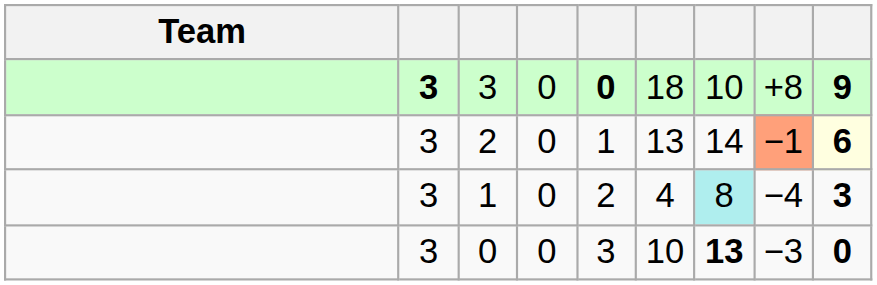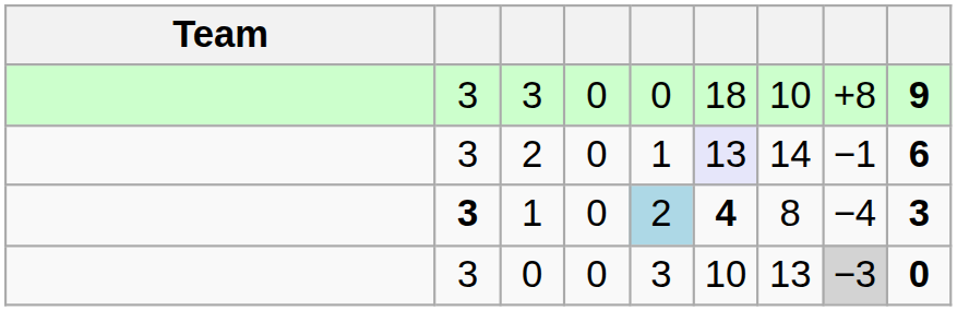row 2 | column 2: bold -> normal
row 2 | column 5: bold -> normal
row 3 | column 6: no background -> lavender background
row 3 | column 8: lightsalmon background -> no background
row 3 | column 9: lightyellow background -> no background
row 4 | column 2: normal -> bold
row 4 | column 5: no background -> lightblue background
row 4 | column 6: normal -> bold
row 4 | column 7: paleturquoise background -> no background
row 5 | column 7: bold -> normal
row 5 | column 8: no background -> lightgrey background
